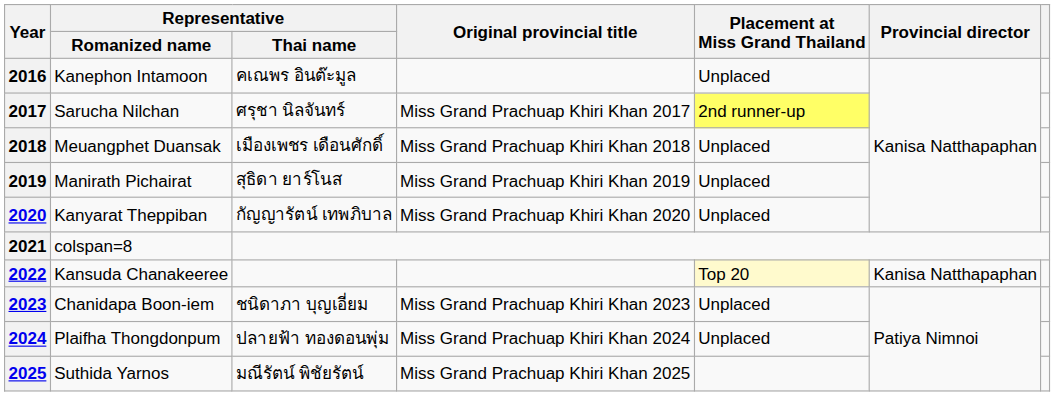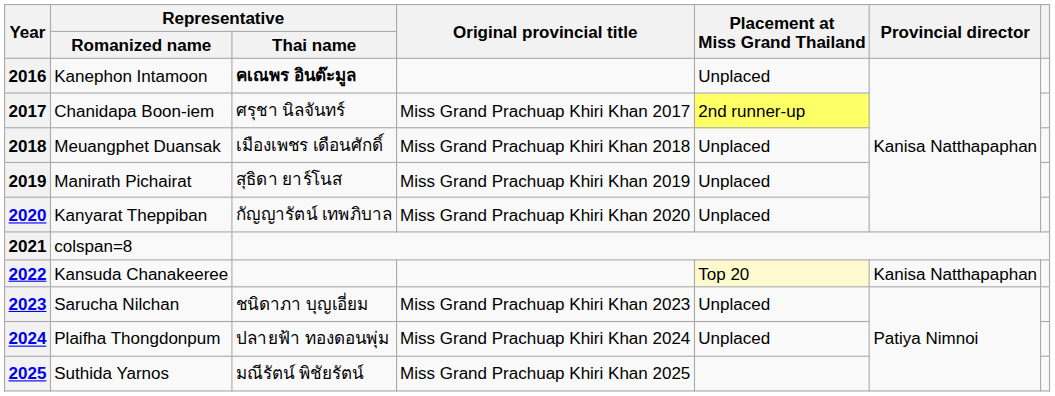2016 | Representative / Thai name: normal -> bold
2017 | Representative / Romanized name: Sarucha Nilchan -> Chanidapa Boon-iem
2023 | Representative / Romanized name: Chanidapa Boon-iem -> Sarucha Nilchan
